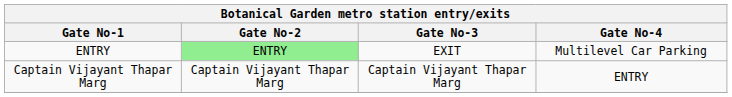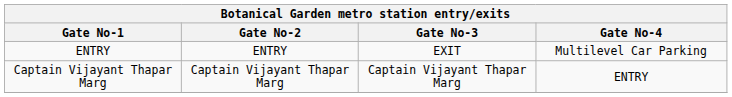row 3 | Gate No-2: lightgreen background -> no background
